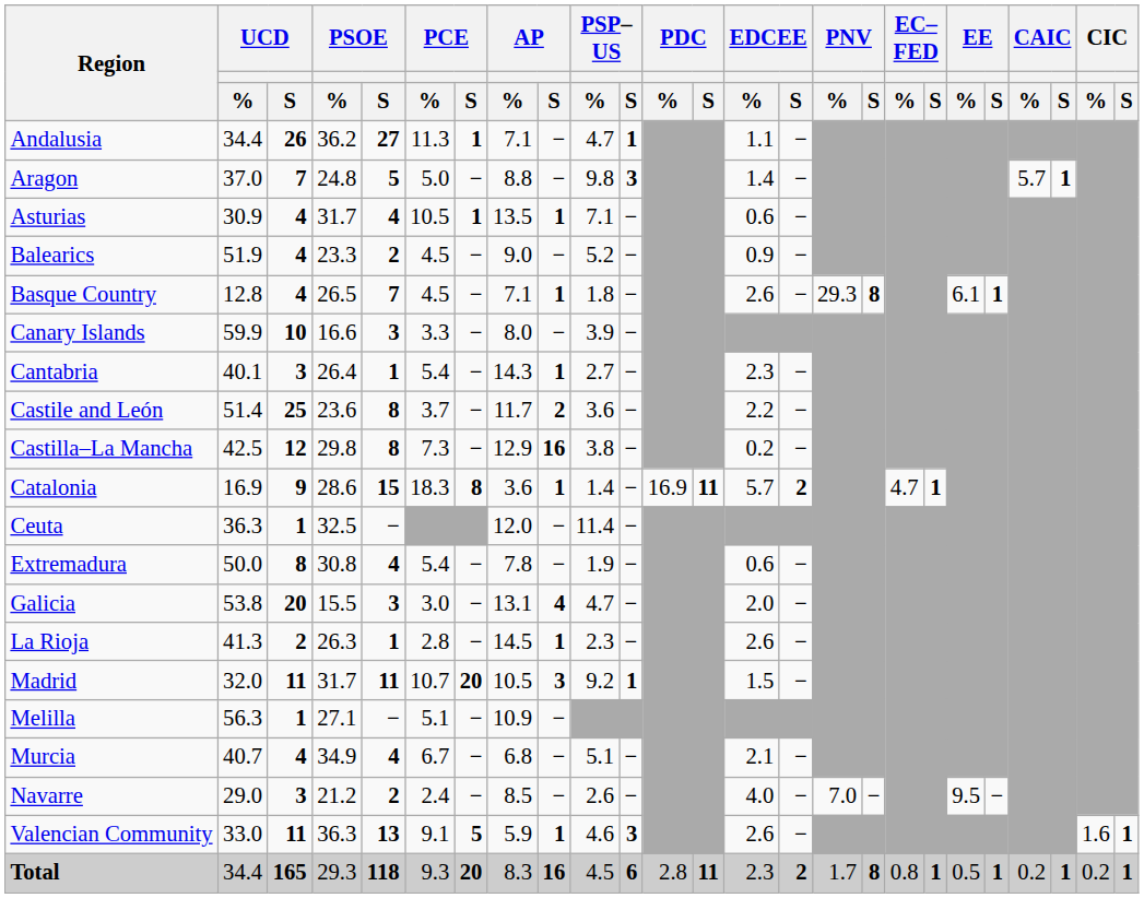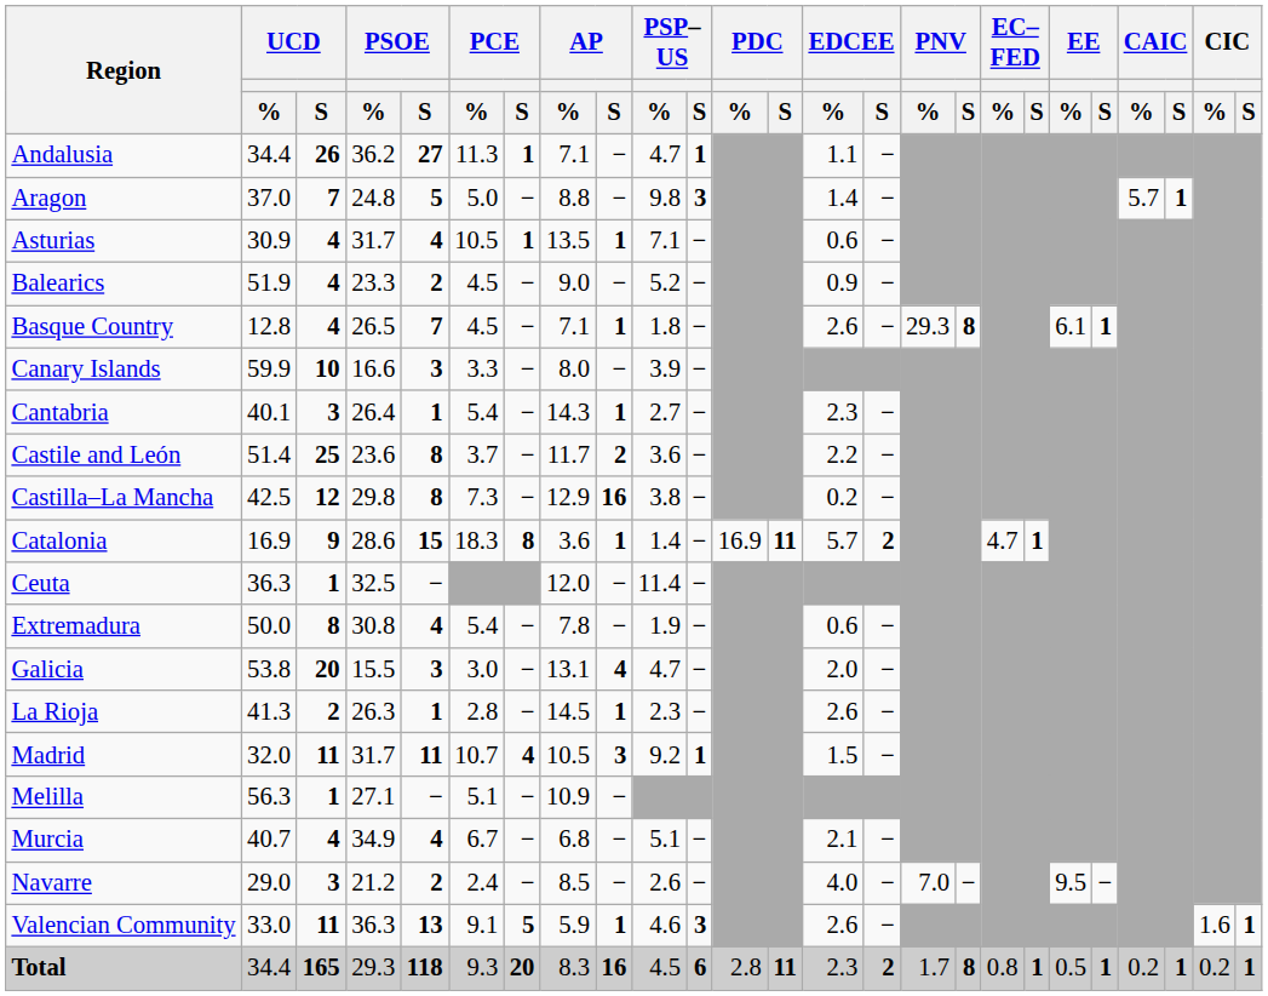Madrid | PCE / S: 20 -> 4
